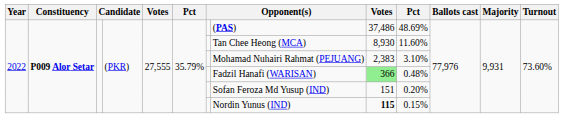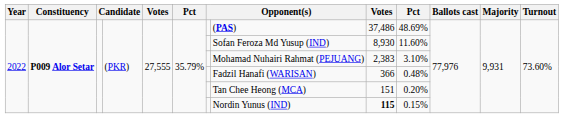row 3 | column 8: Tan Chee Heong (MCA) -> Sofan Feroza Md Yusup (IND)
row 5 | column 9: lightgreen background -> no background
row 6 | column 8: Sofan Feroza Md Yusup (IND) -> Tan Chee Heong (MCA)
